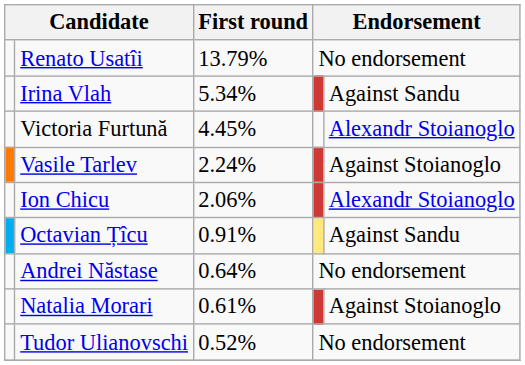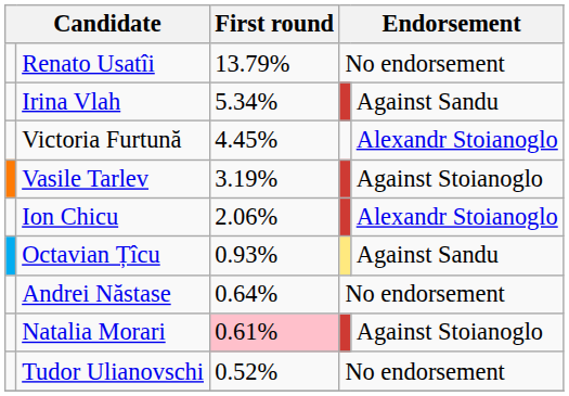Vasile Tarlev | First round: 2.24% -> 3.19%
Octavian Țîcu | First round: 0.91% -> 0.93%
Natalia Morari | First round: no background -> pink background
